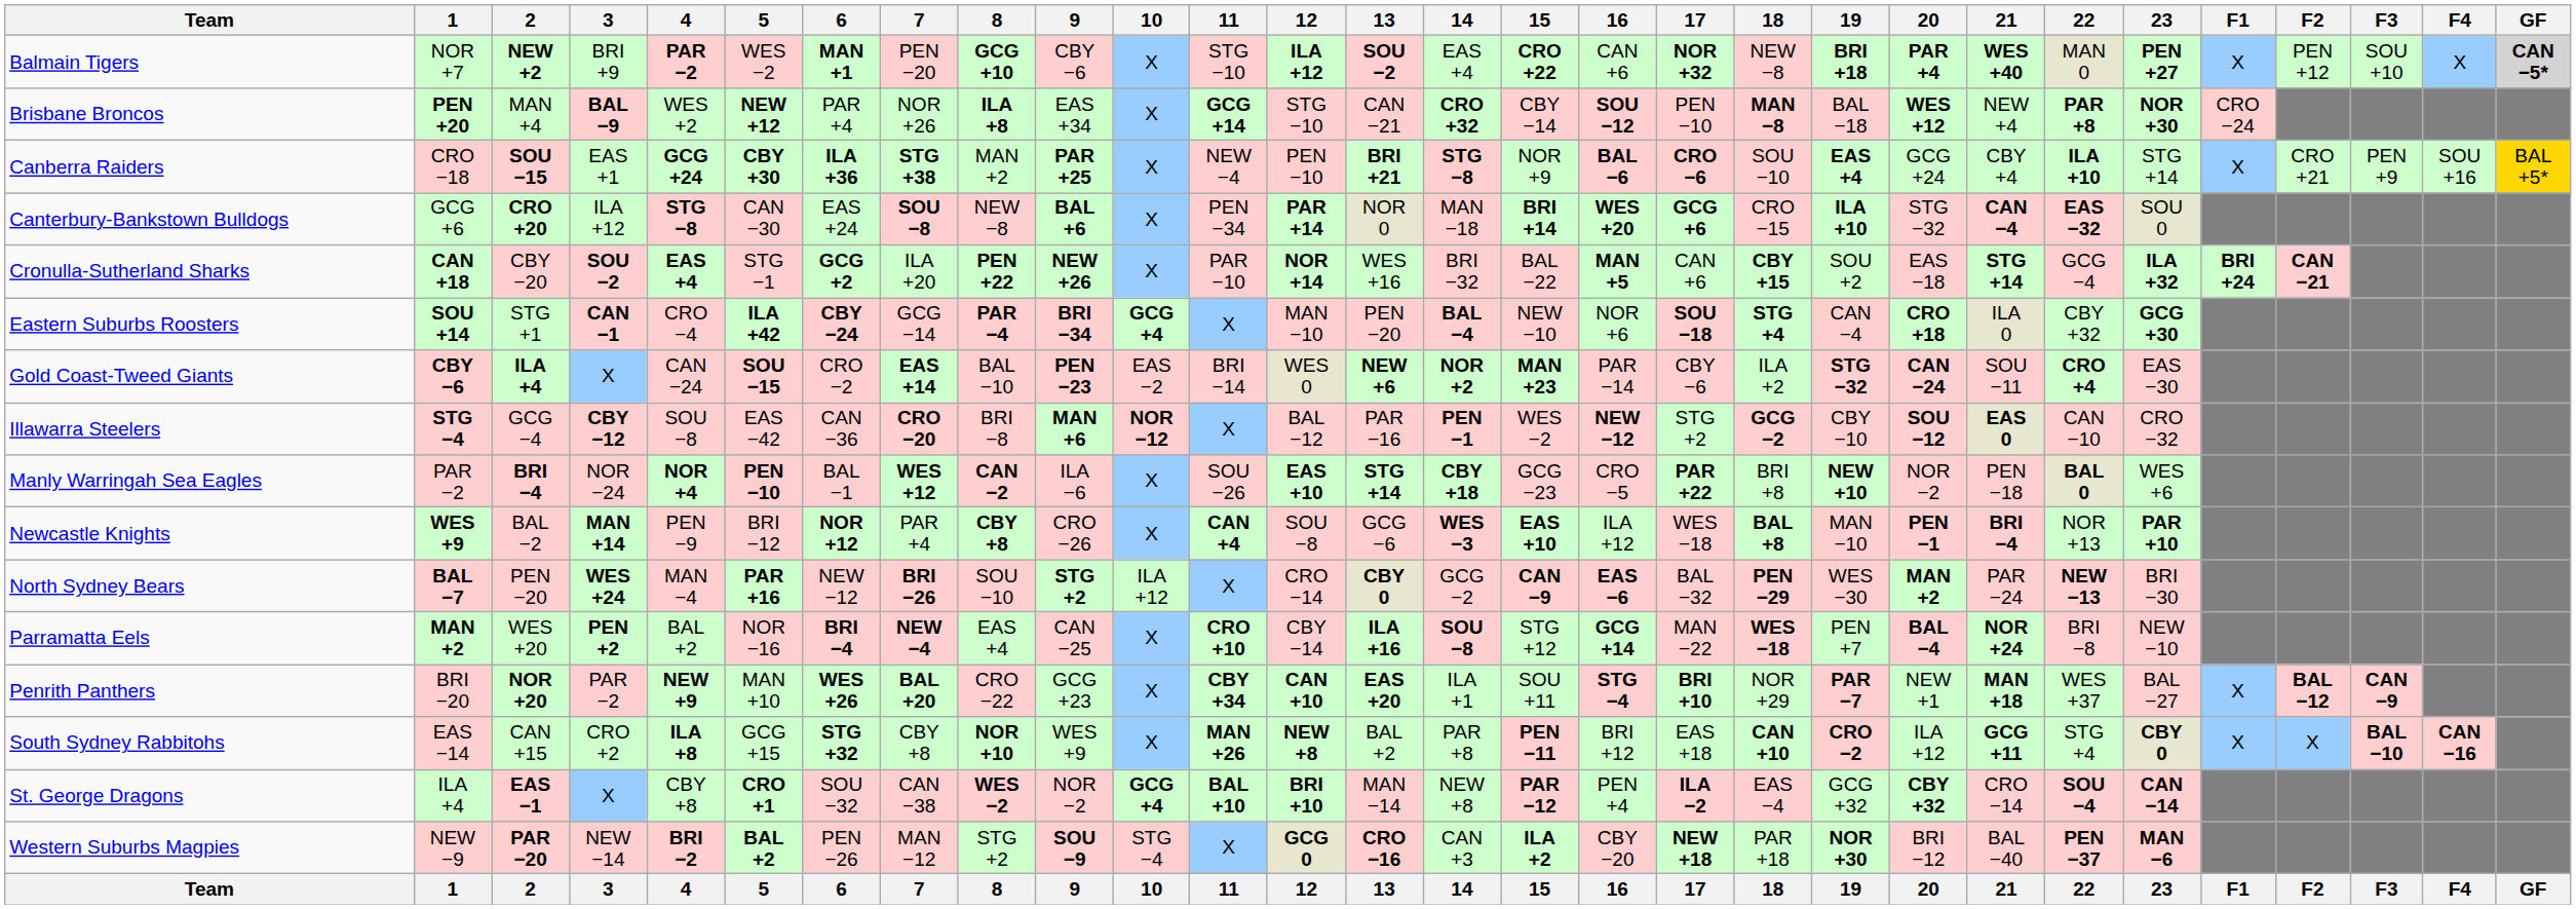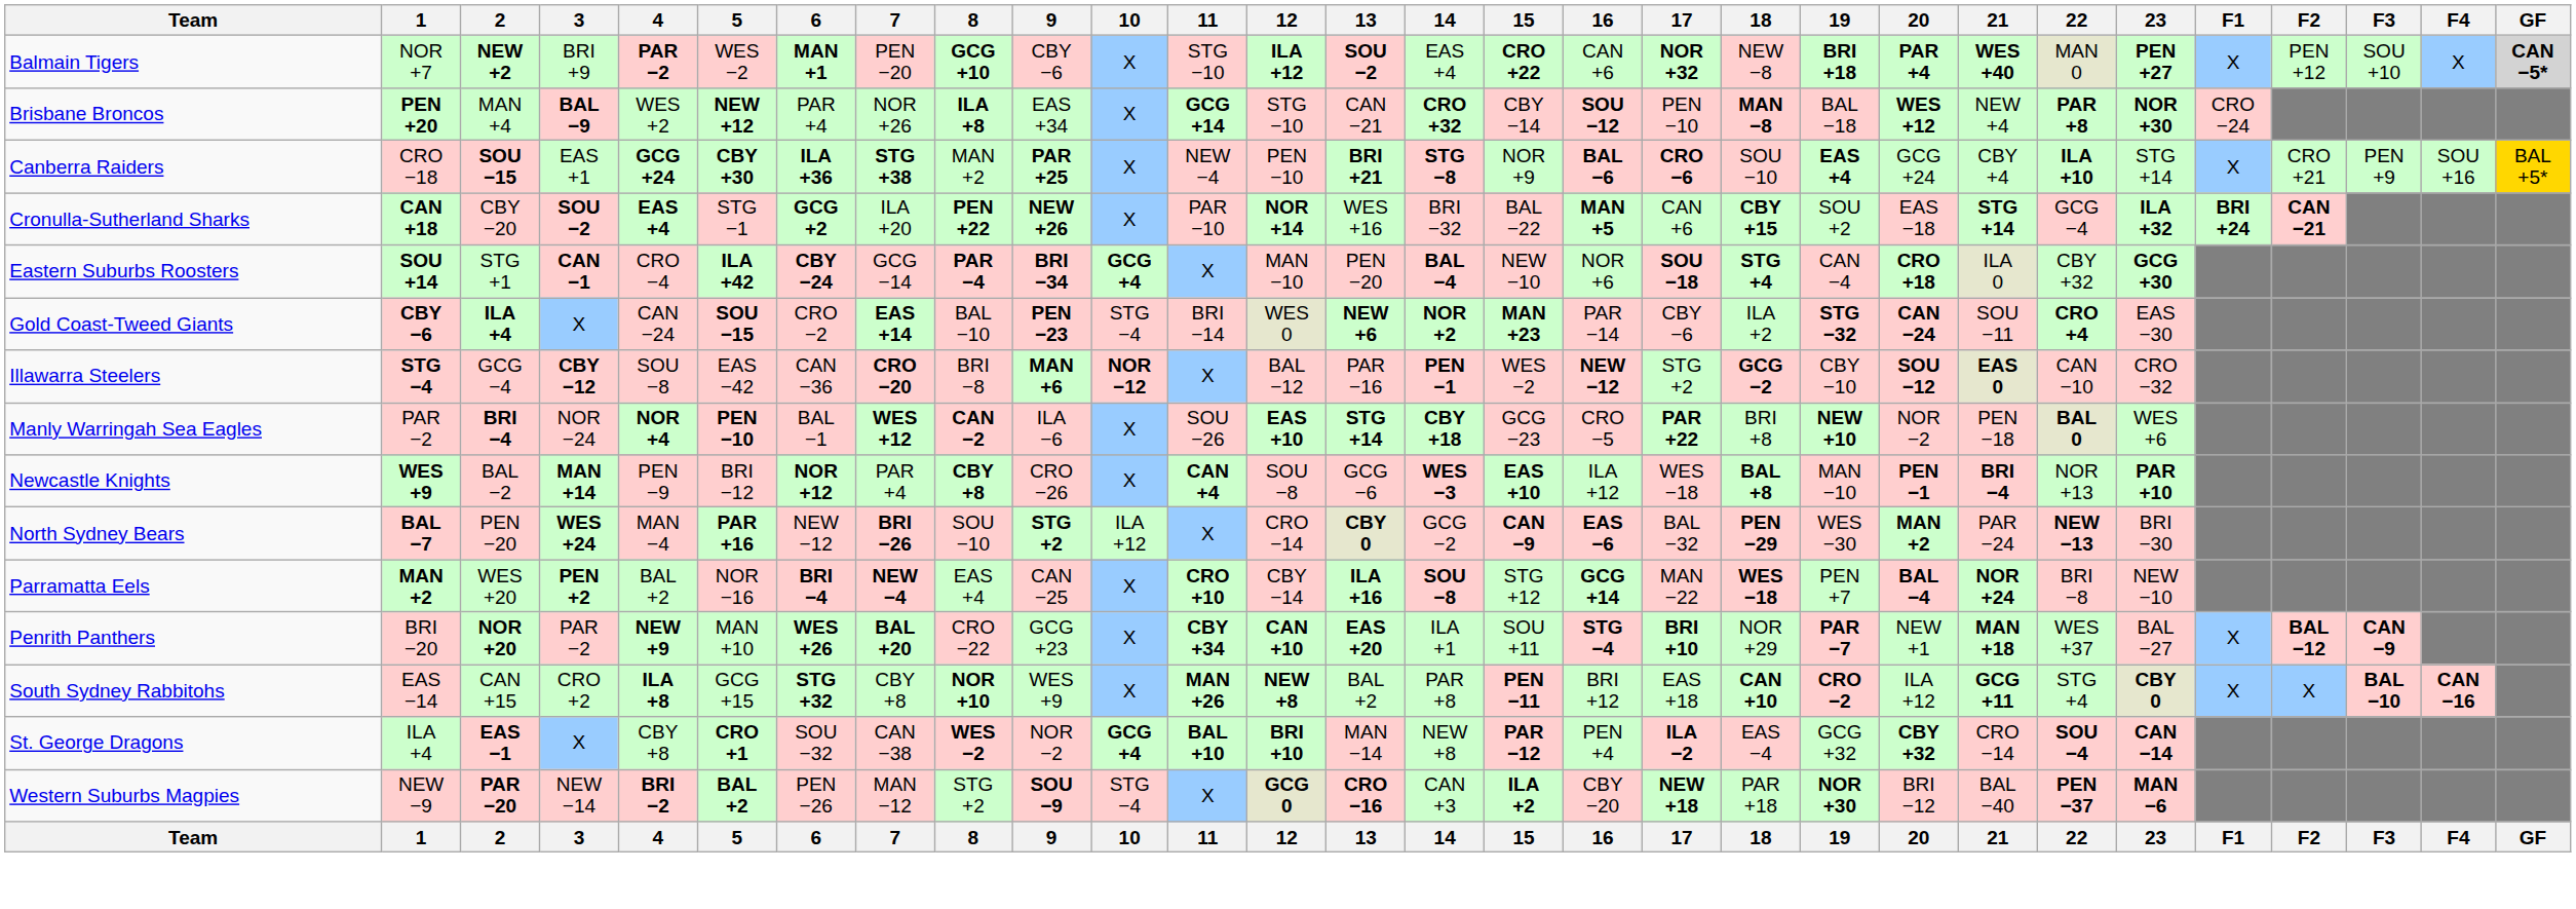- row: Canterbury-Bankstown Bulldogs | GCG +6 | CRO +20 | ILA +12 | STG −8 | CAN −30 | EAS +24 | SOU −8 | NEW −8 | BAL +6 | X | PEN −34 | PAR +14 | NOR 0 | MAN −18 | BRI +14 | WES +20 | GCG +6 | CRO −15 | ILA +10 | STG −32 | CAN −4 | EAS −32 | SOU 0
Gold Coast-Tweed Giants | 10: EAS −2 -> STG −4
